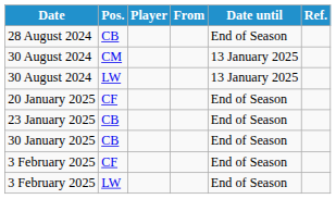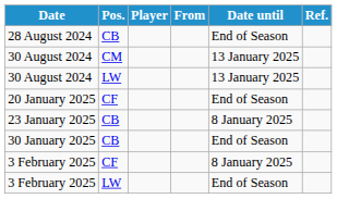23 January 2025 | Date until: End of Season -> 8 January 2025
3 February 2025 / CF | Date until: End of Season -> 8 January 2025
